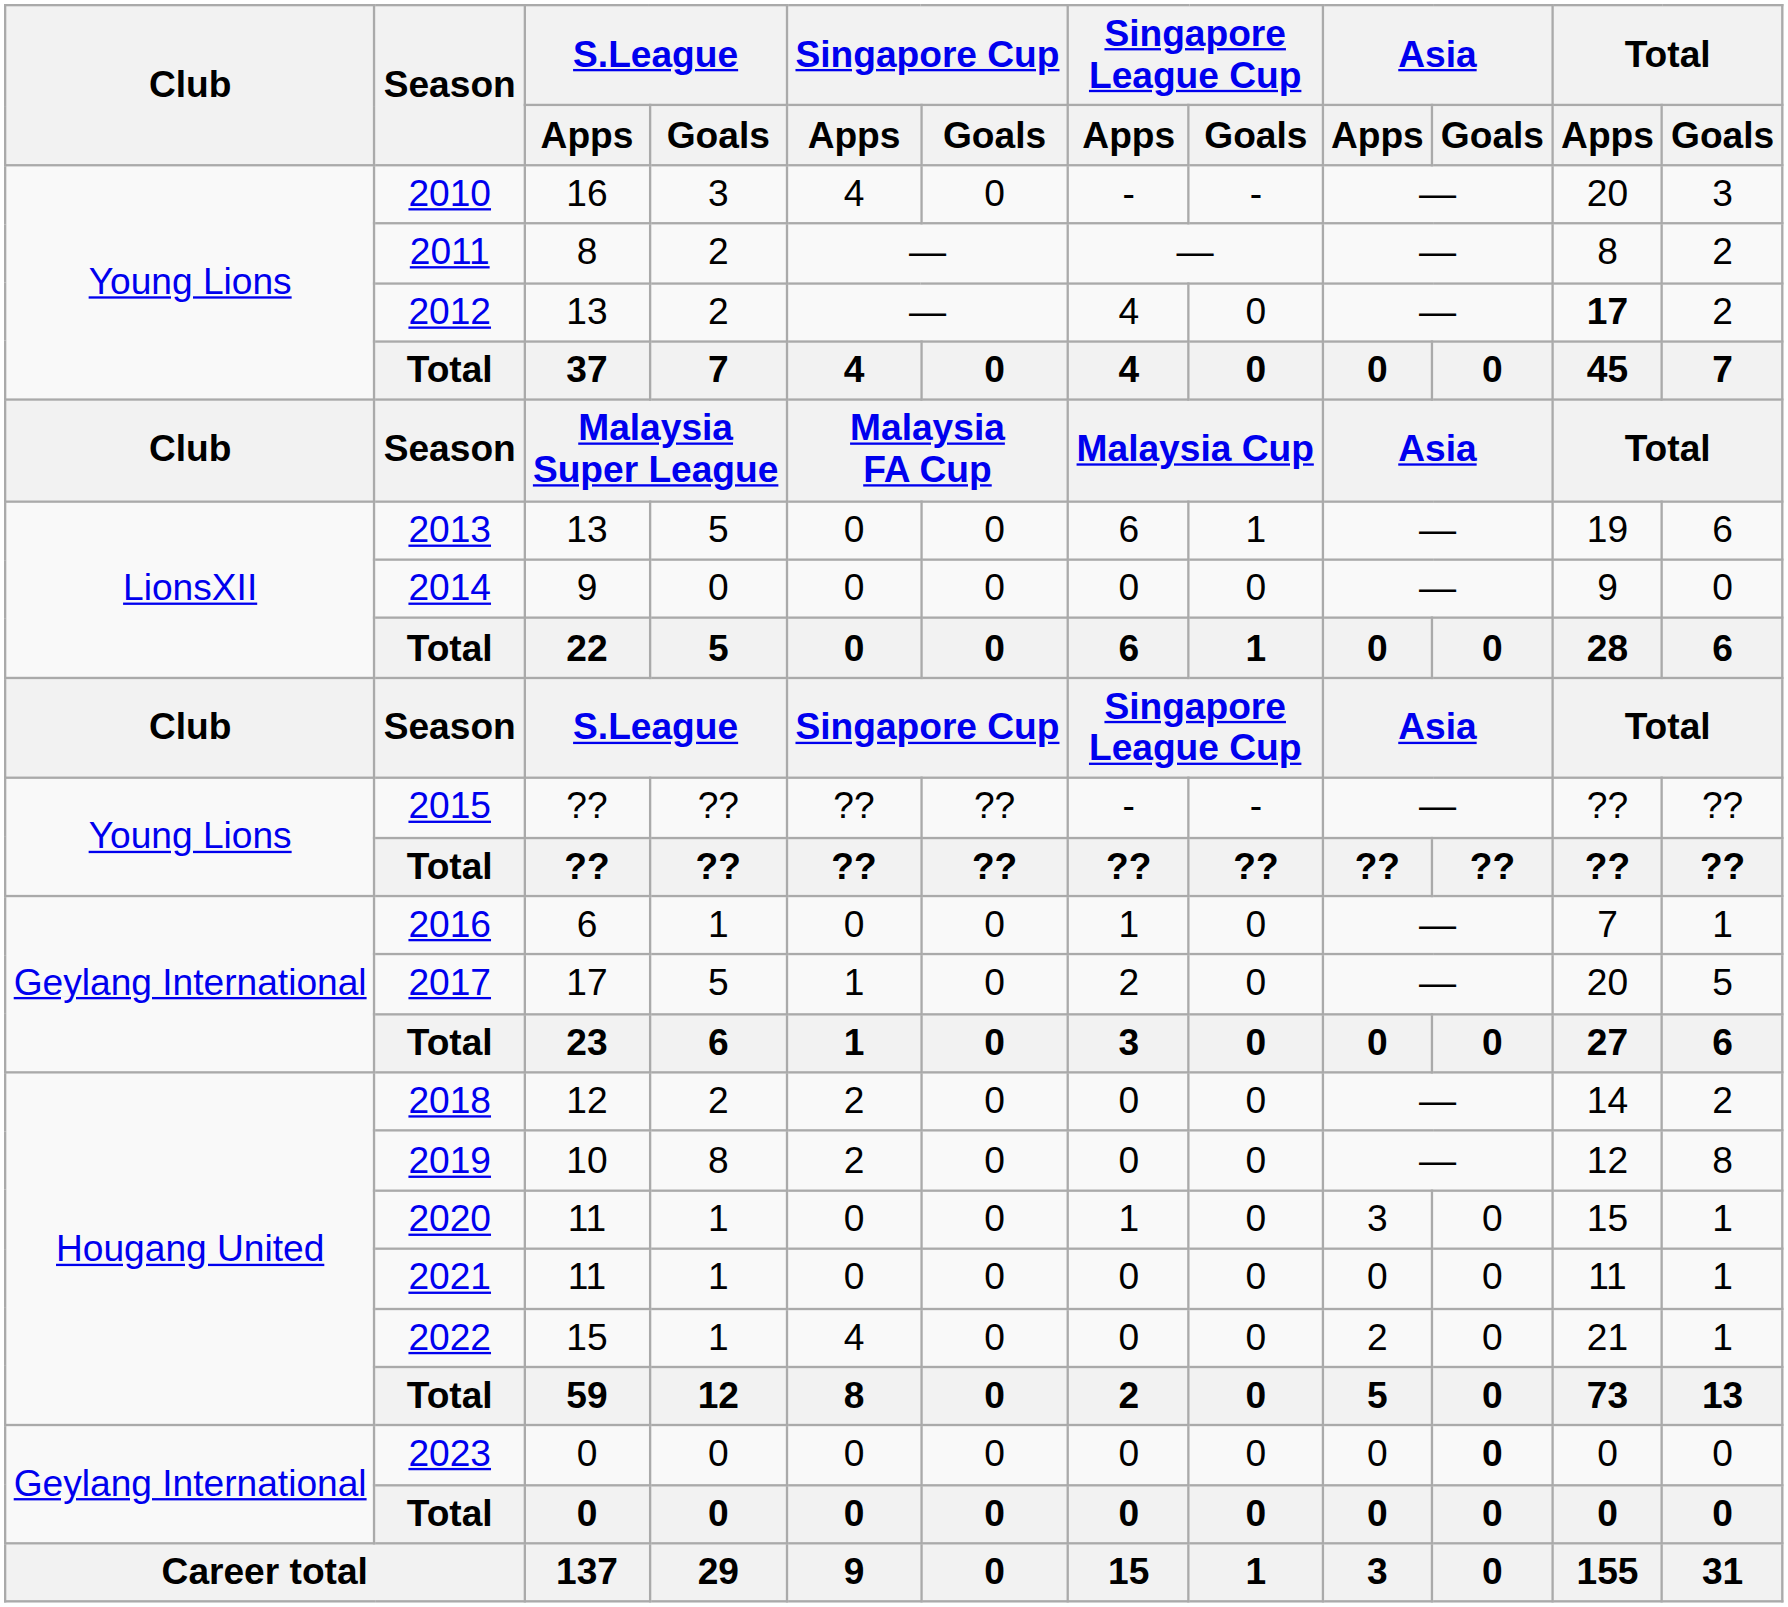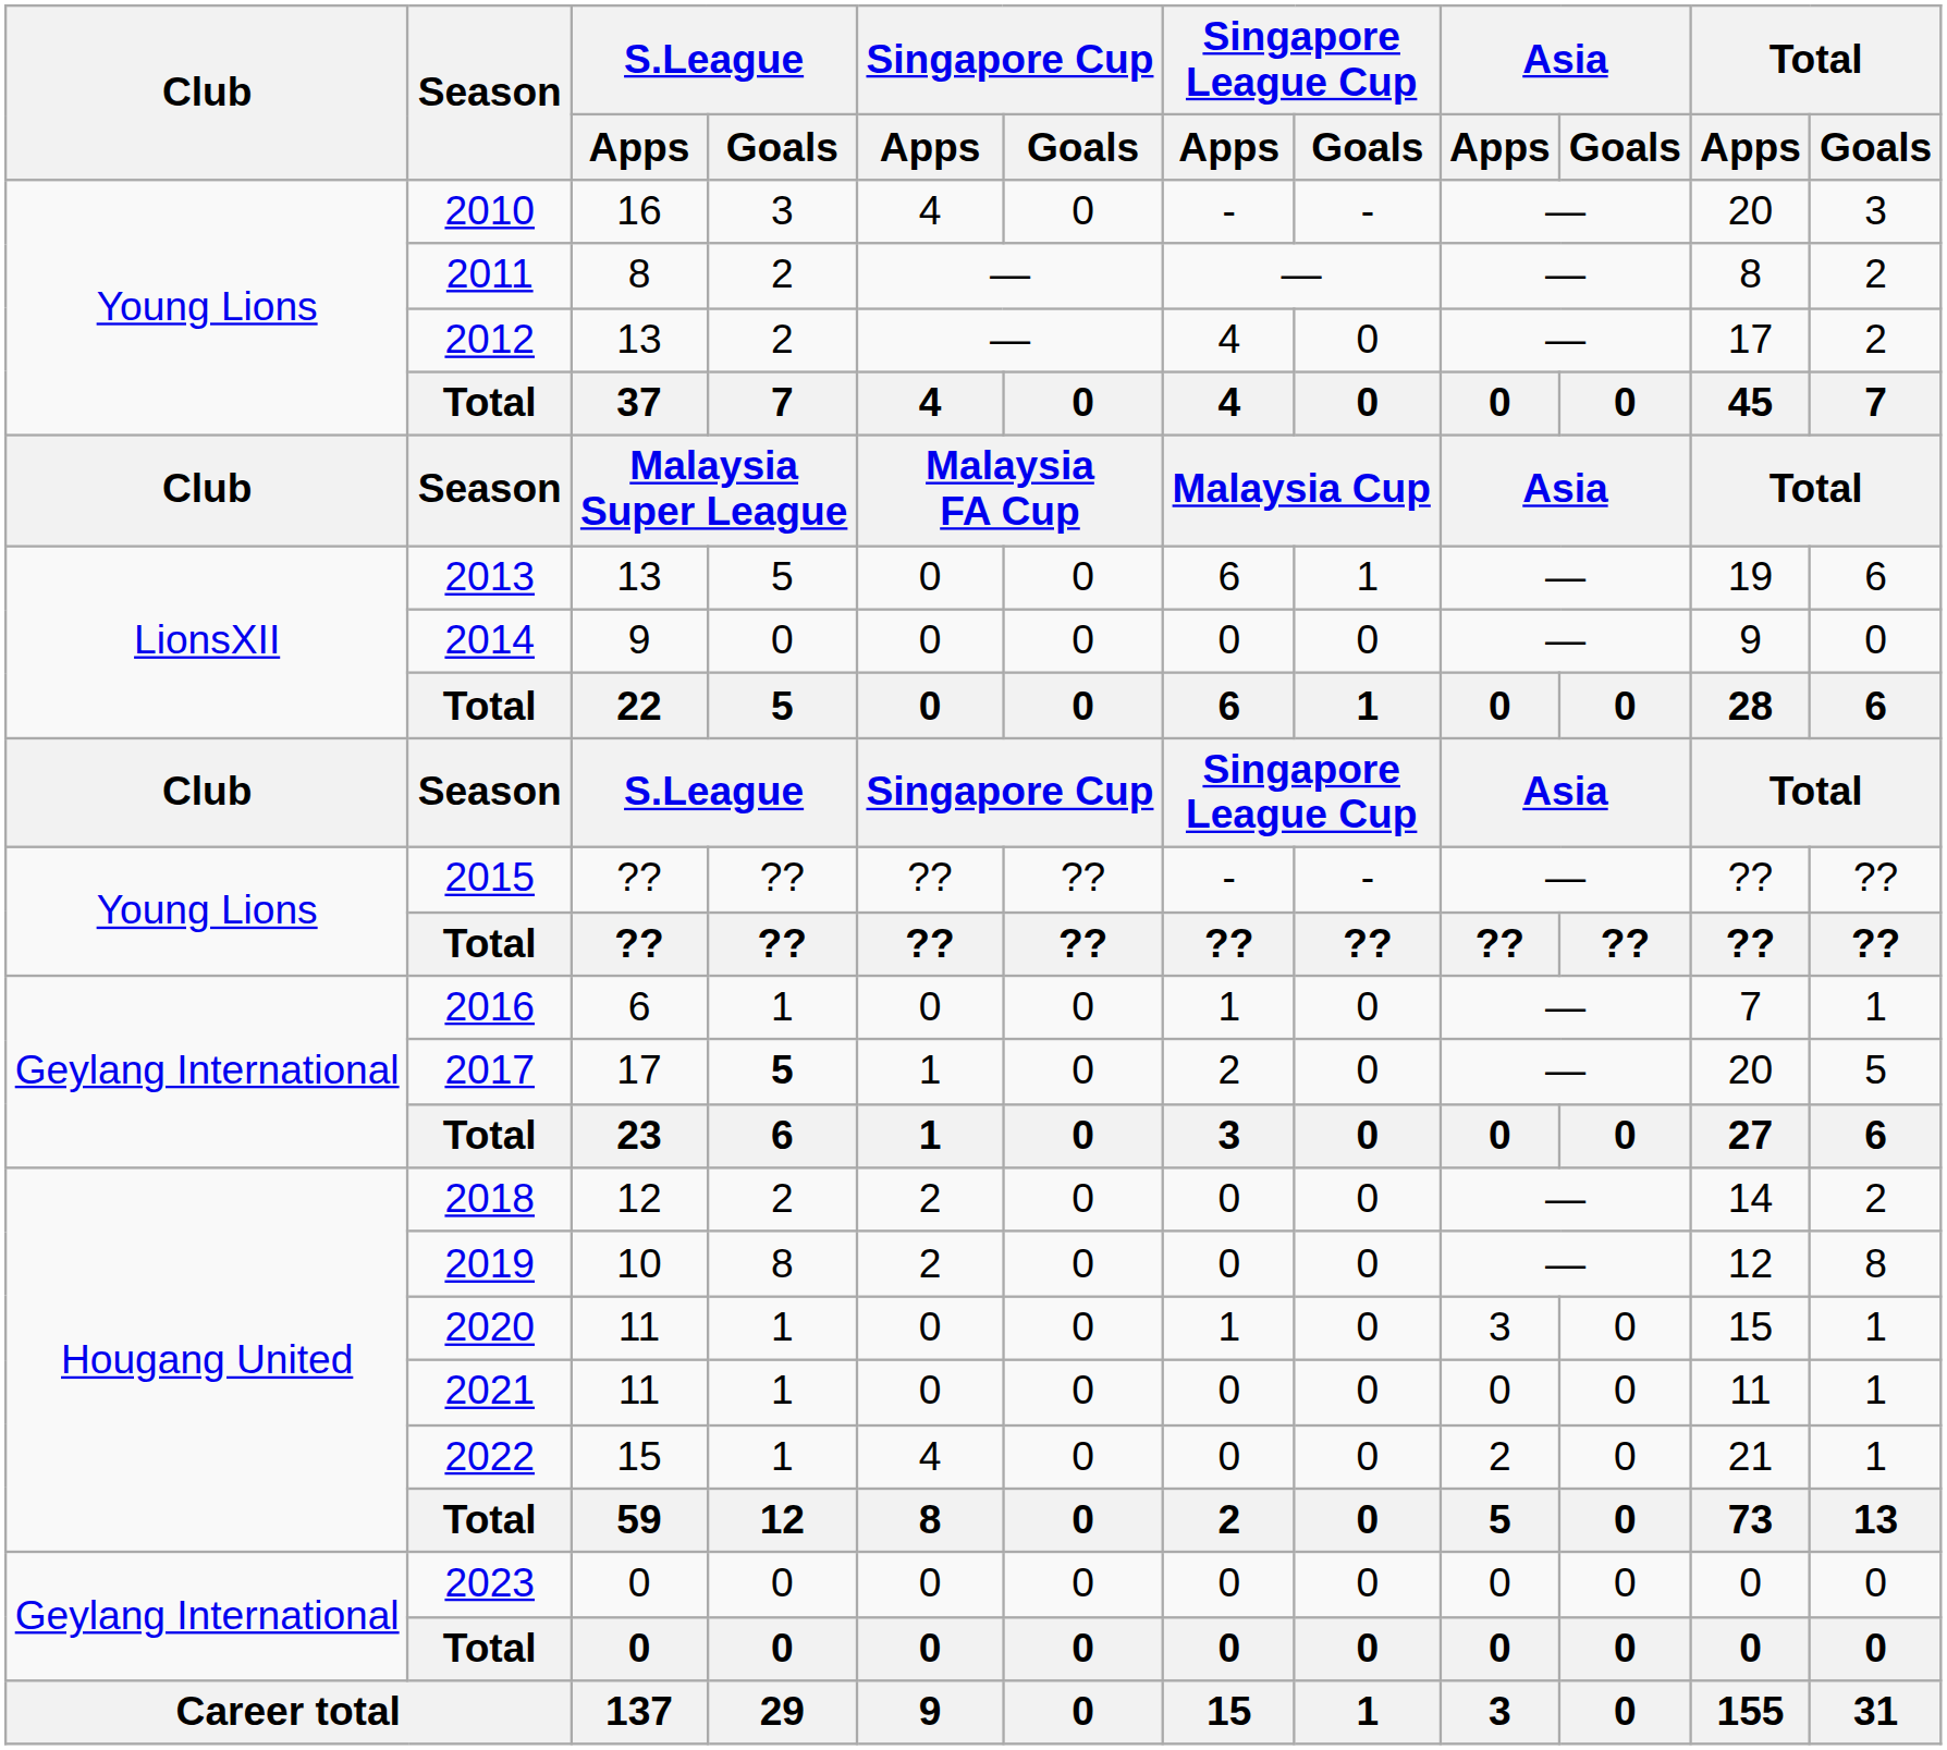2012 | Total / Apps: bold -> normal
2017 | S.League / Goals: normal -> bold
2023 | Asia / Goals: bold -> normal
